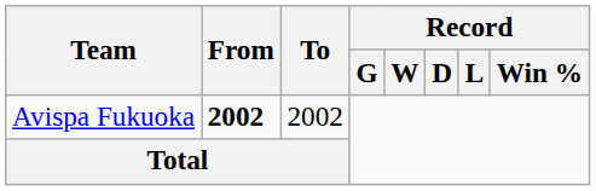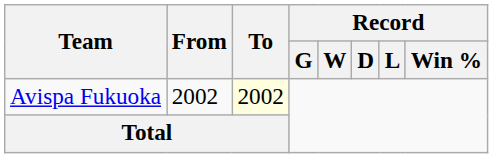Avispa Fukuoka | From: bold -> normal
Avispa Fukuoka | To: no background -> lightyellow background
